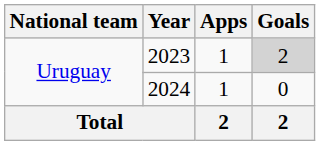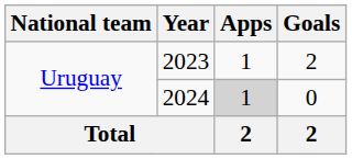2023 | Goals: lightgrey background -> no background
2024 | Apps: no background -> lightgrey background
